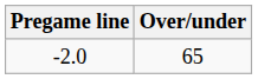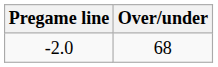-2.0 | Over/under: 65 -> 68
